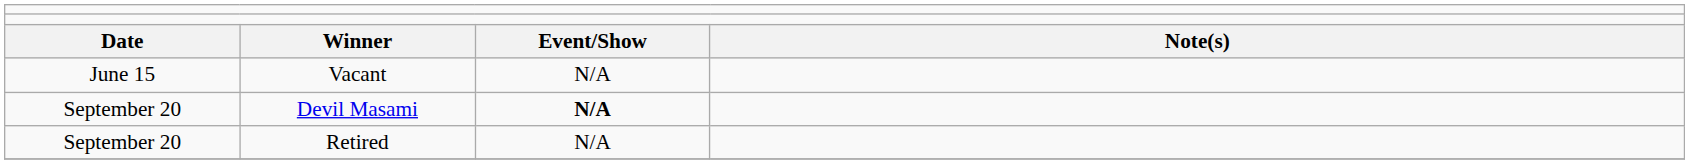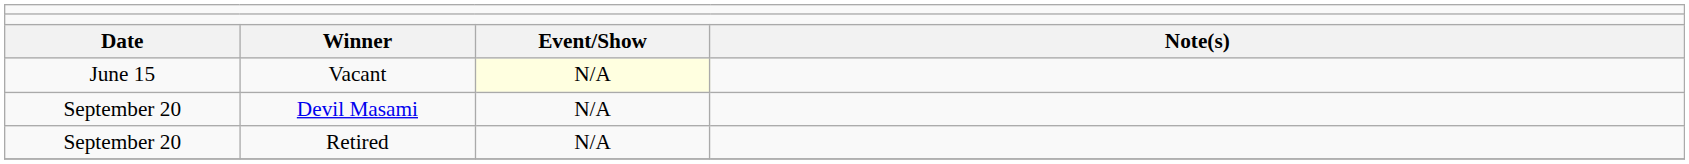Vacant | column 3: no background -> lightyellow background
Devil Masami | column 3: bold -> normal
